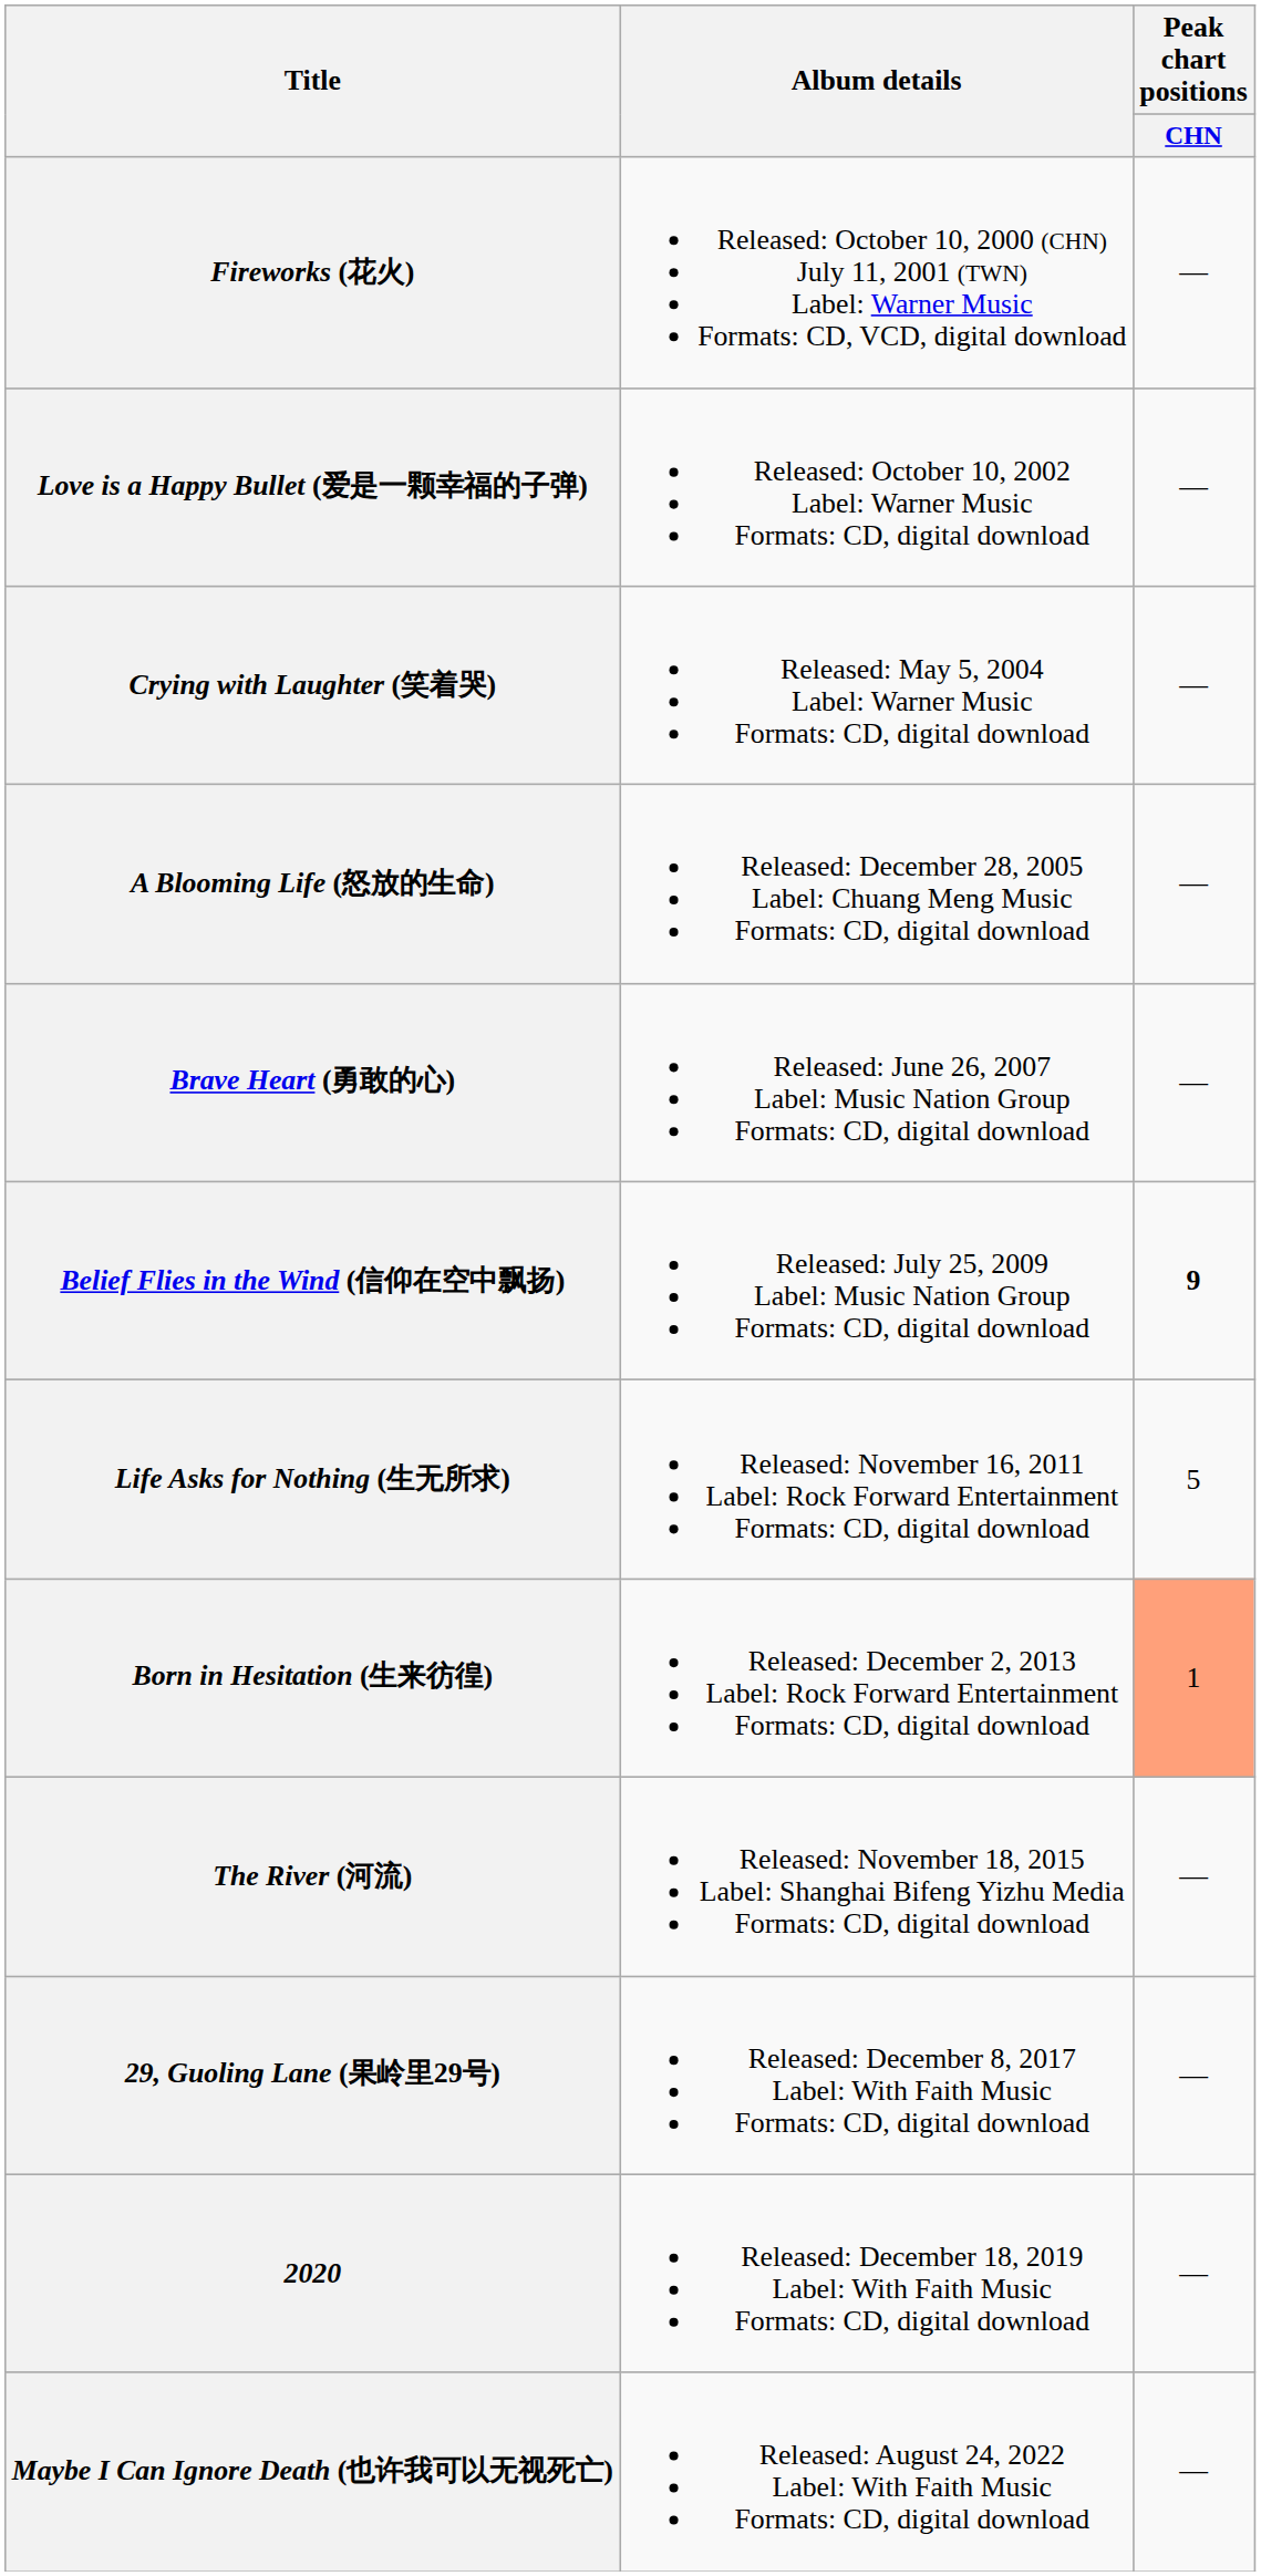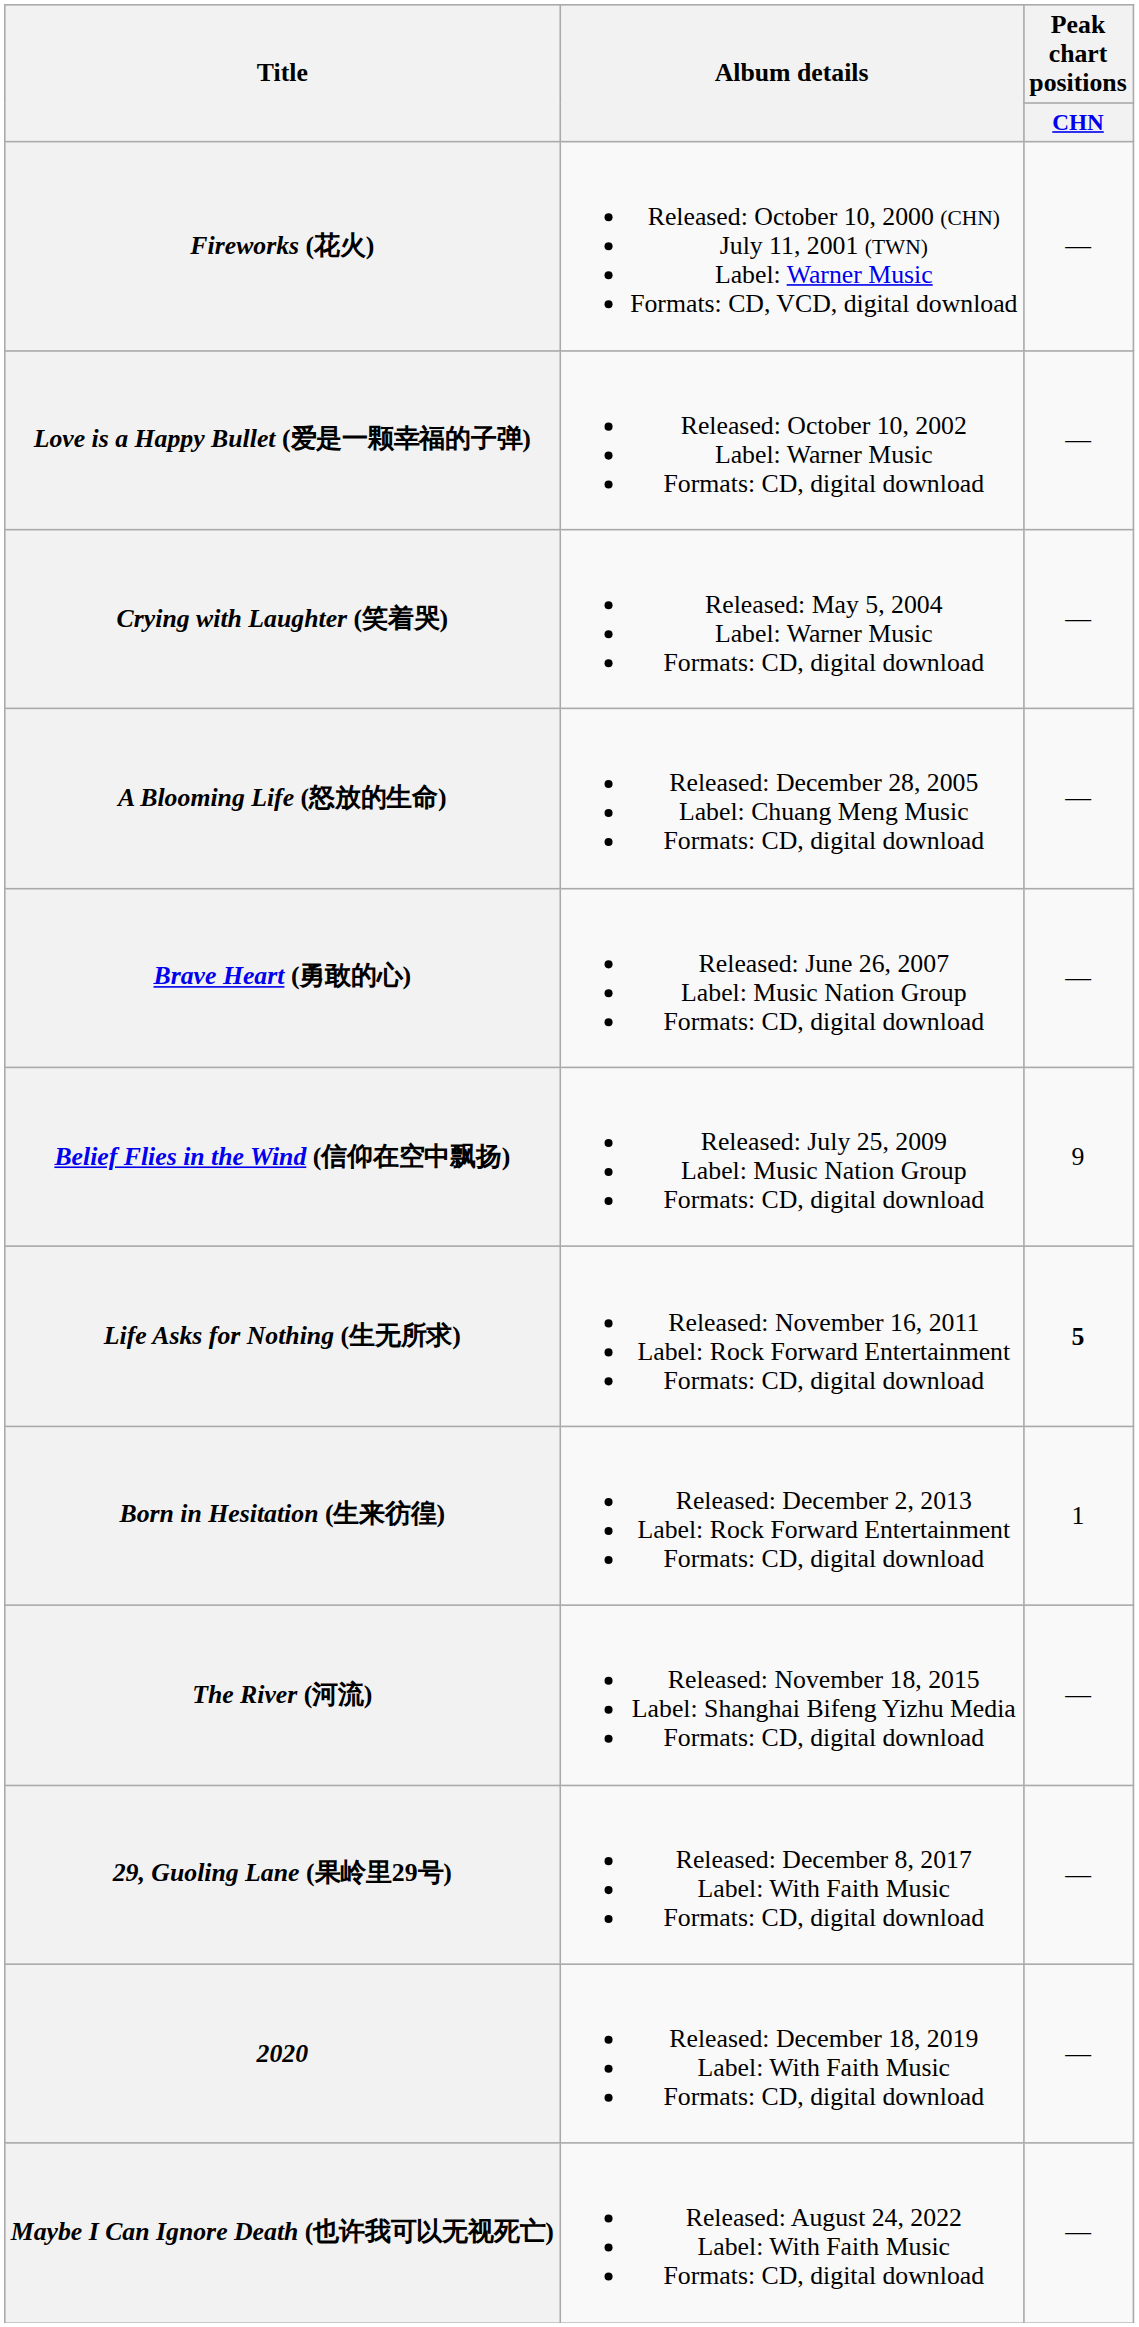Belief Flies in the Wind (信仰在空中飘扬) | Peak chart positions / CHN: bold -> normal
Life Asks for Nothing (生无所求) | Peak chart positions / CHN: normal -> bold
Born in Hesitation (生来彷徨) | Peak chart positions / CHN: lightsalmon background -> no background
